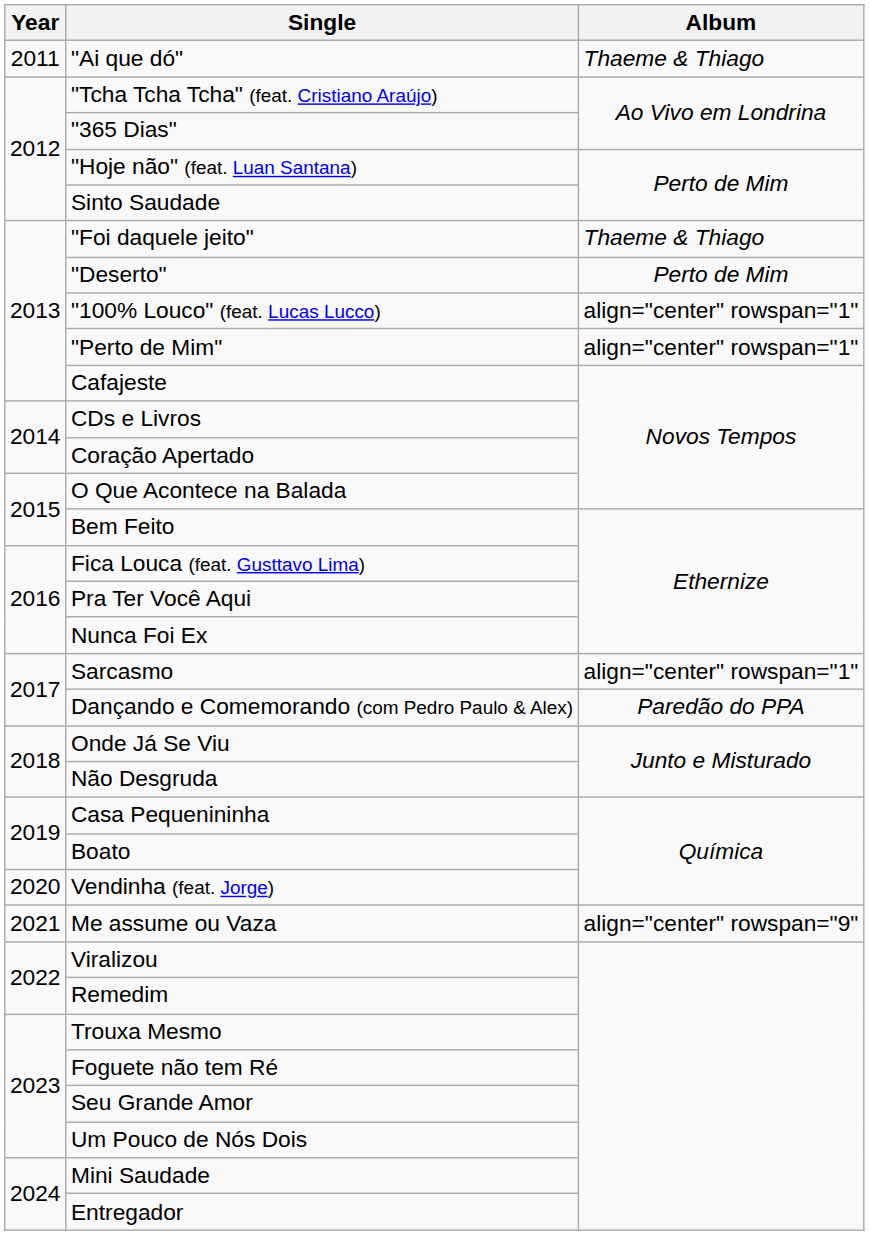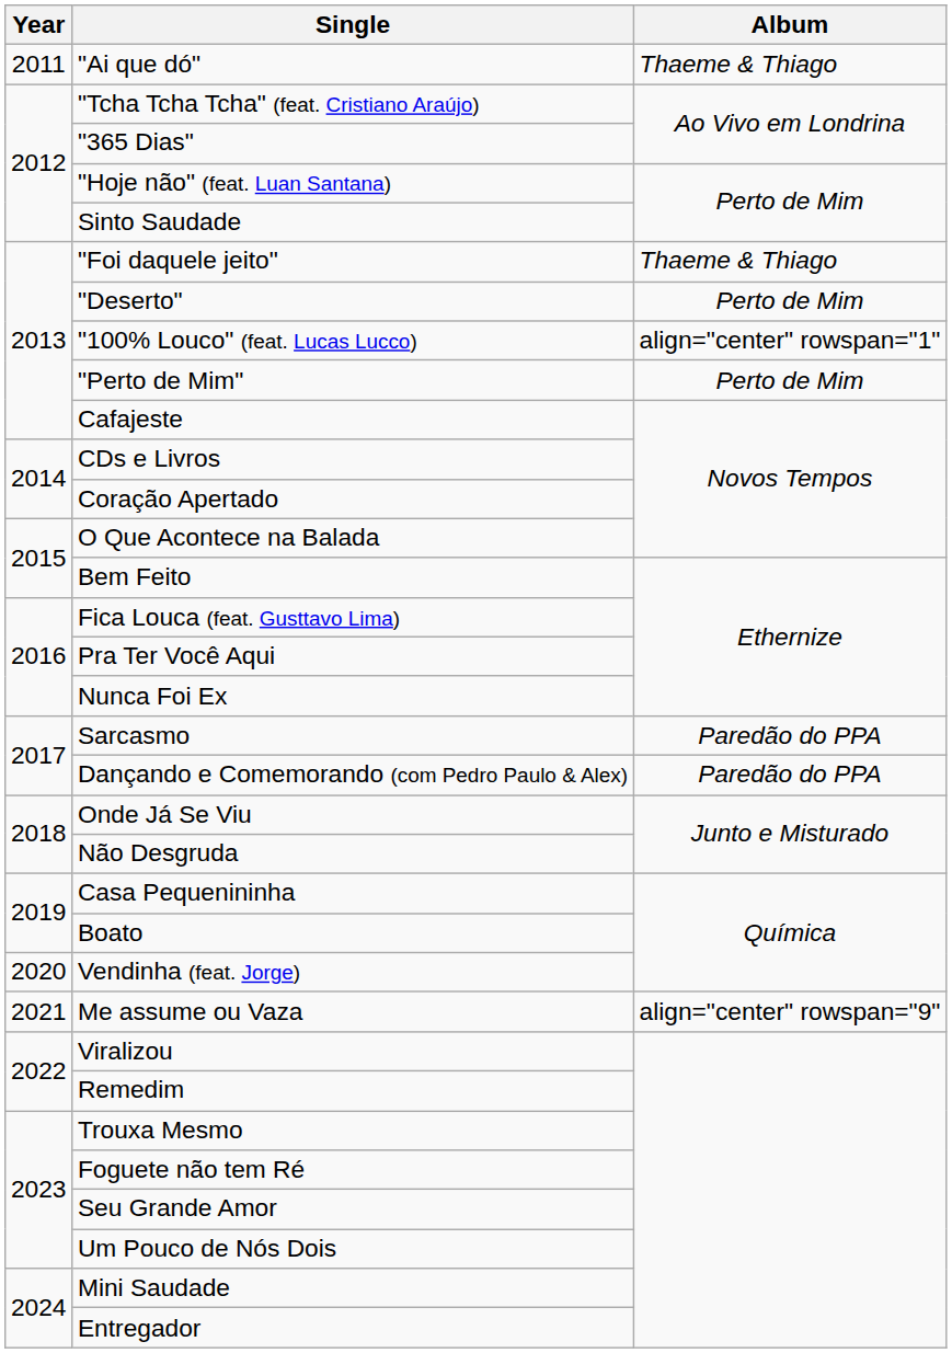"Perto de Mim" | Album: align="center" rowspan="1" -> Perto de Mim
Sarcasmo | Album: align="center" rowspan="1" -> Paredão do PPA
